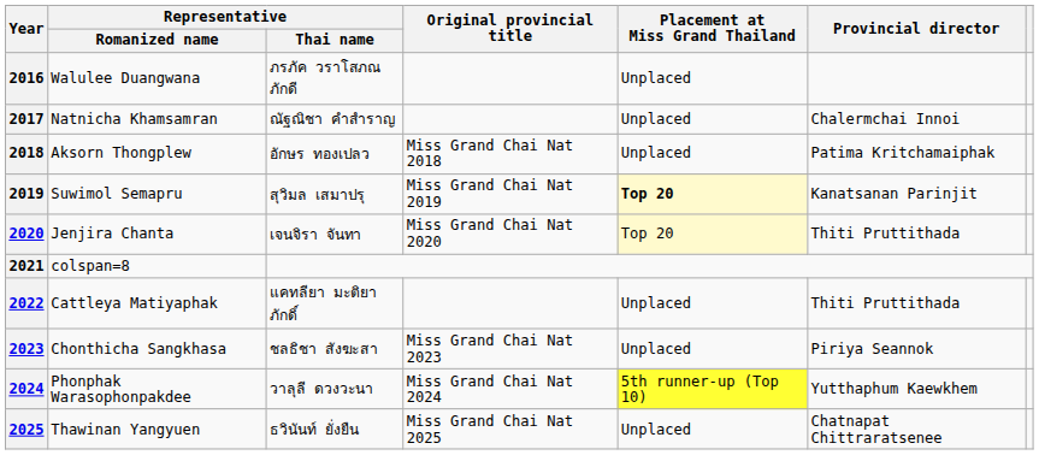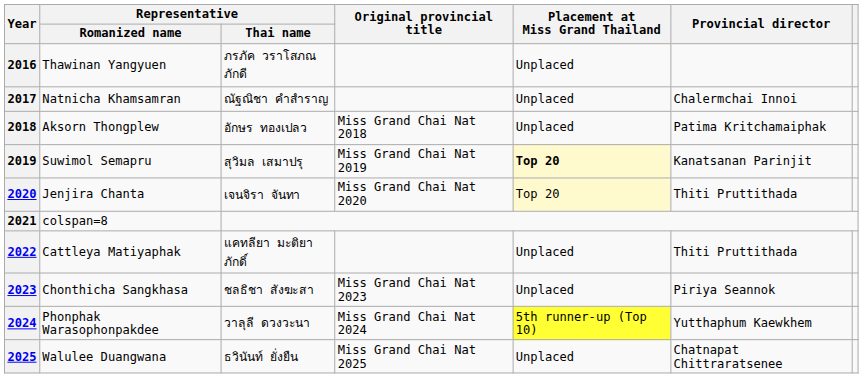2016 | Representative / Romanized name: Walulee Duangwana -> Thawinan Yangyuen
2025 | Representative / Romanized name: Thawinan Yangyuen -> Walulee Duangwana
